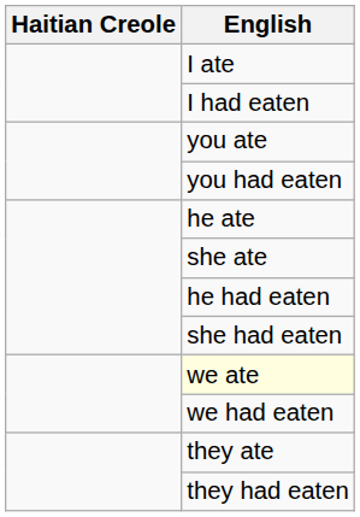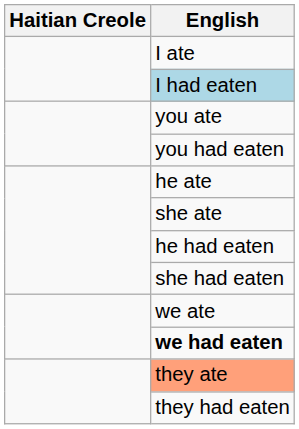I had eaten | English: no background -> lightblue background
we ate | English: lightyellow background -> no background
we had eaten | English: normal -> bold
they ate | English: no background -> lightsalmon background
